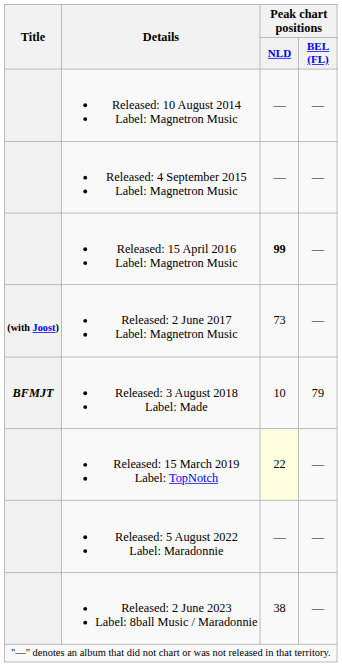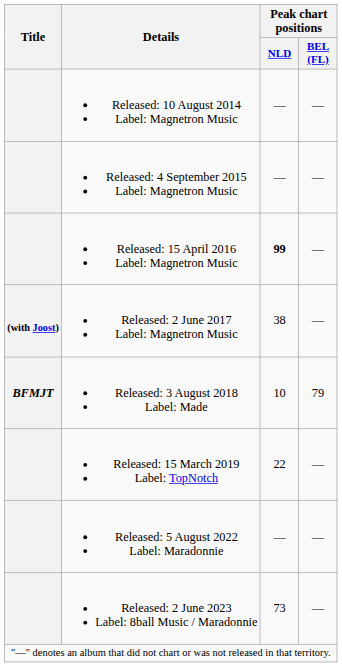Released: 2 June 2017 Label: Magnetron Music | Peak chart positions / NLD: 73 -> 38
Released: 15 March 2019 Label: TopNotch | Peak chart positions / NLD: lightyellow background -> no background
Released: 2 June 2023 Label: 8ball Music / Maradonnie | Peak chart positions / NLD: 38 -> 73
